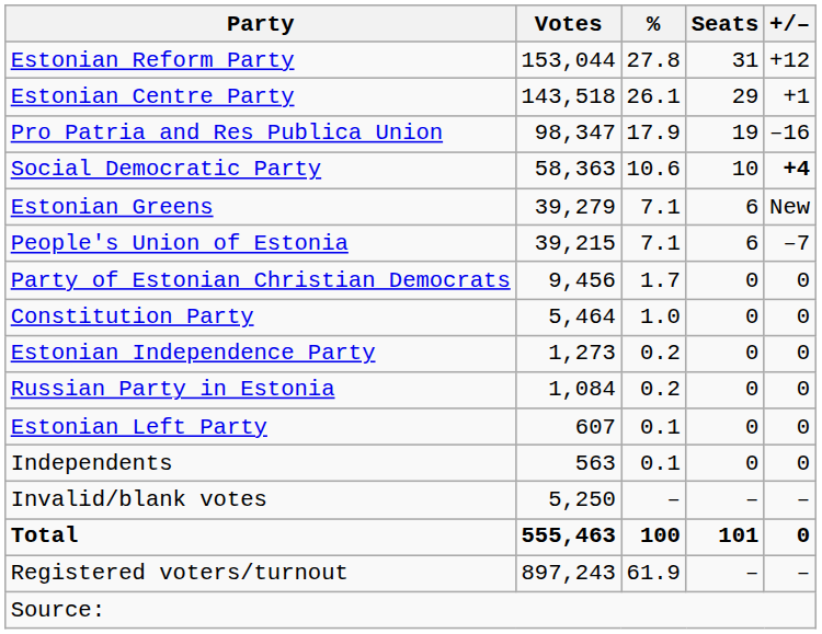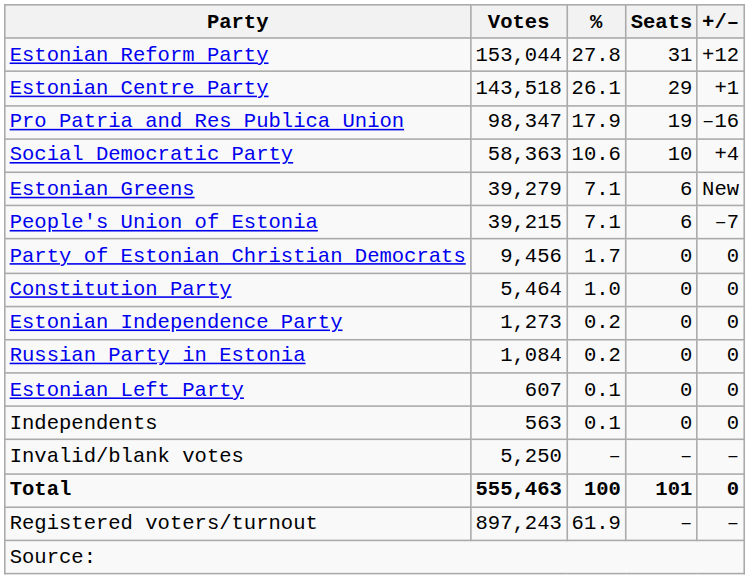Social Democratic Party | +/–: bold -> normal
